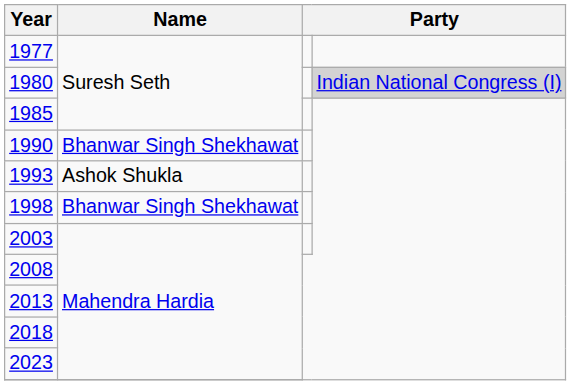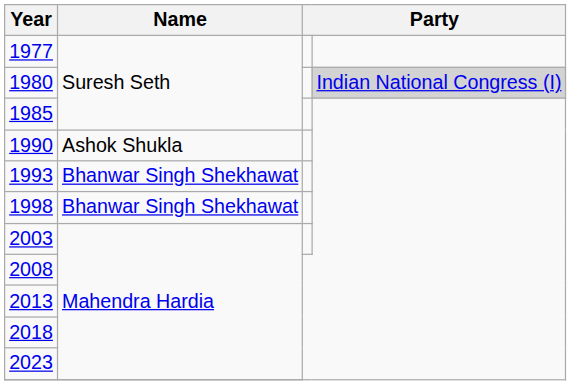1990 | Name: Bhanwar Singh Shekhawat -> Ashok Shukla
1993 | Name: Ashok Shukla -> Bhanwar Singh Shekhawat
